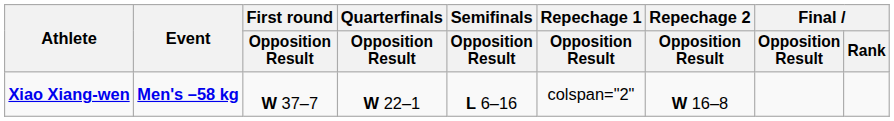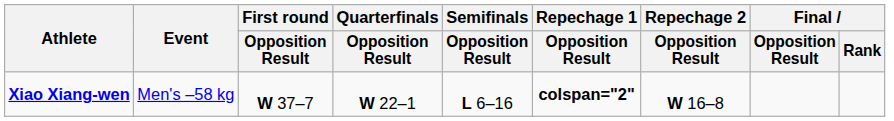Xiao Xiang-wen | Event: bold -> normal
Xiao Xiang-wen | Repechage 1 / Opposition Result: normal -> bold
